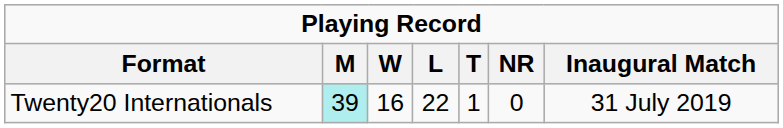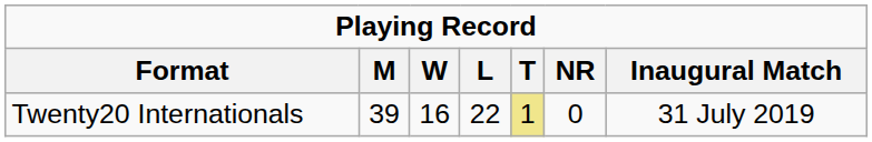Twenty20 Internationals | M: paleturquoise background -> no background
Twenty20 Internationals | T: no background -> khaki background
